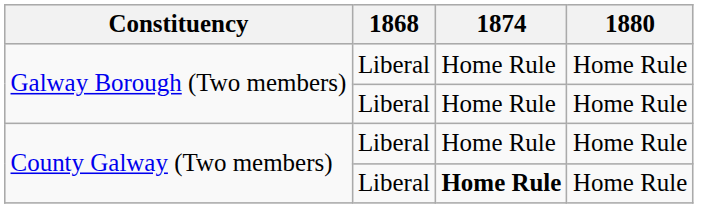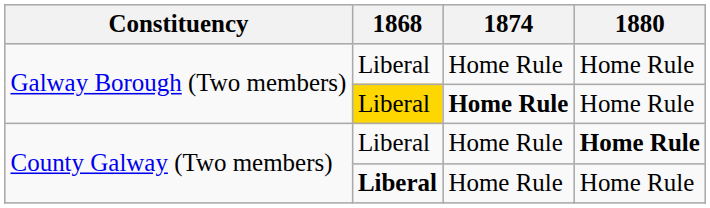row 3 | 1868: no background -> gold background
row 3 | 1874: normal -> bold
row 4 | 1880: normal -> bold
row 5 | 1868: normal -> bold
row 5 | 1874: bold -> normal
